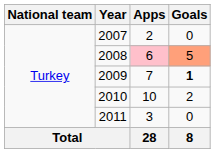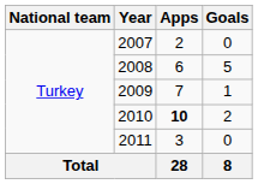2008 | Apps: pink background -> no background
2008 | Goals: lightsalmon background -> no background
2009 | Goals: bold -> normal
2010 | Apps: normal -> bold
